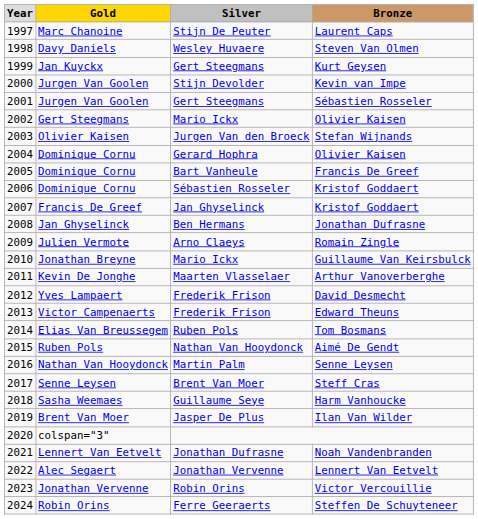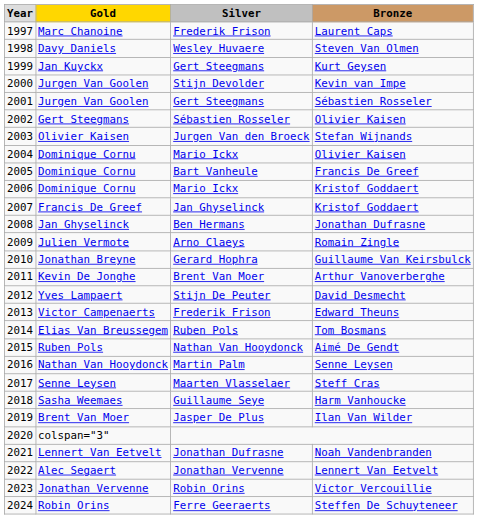Laurent Caps | Silver: Stijn De Peuter -> Frederik Frison
2002 / Olivier Kaisen | Silver: Mario Ickx -> Sébastien Rosseler
2004 / Olivier Kaisen | Silver: Gerard Hophra -> Mario Ickx
2006 / Kristof Goddaert | Silver: Sébastien Rosseler -> Mario Ickx
Guillaume Van Keirsbulck | Silver: Mario Ickx -> Gerard Hophra
Arthur Vanoverberghe | Silver: Maarten Vlasselaer -> Brent Van Moer
David Desmecht | Silver: Frederik Frison -> Stijn De Peuter
Steff Cras | Silver: Brent Van Moer -> Maarten Vlasselaer
